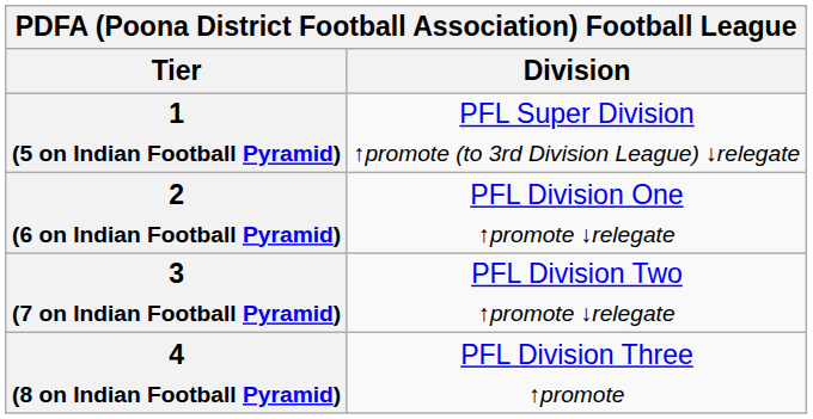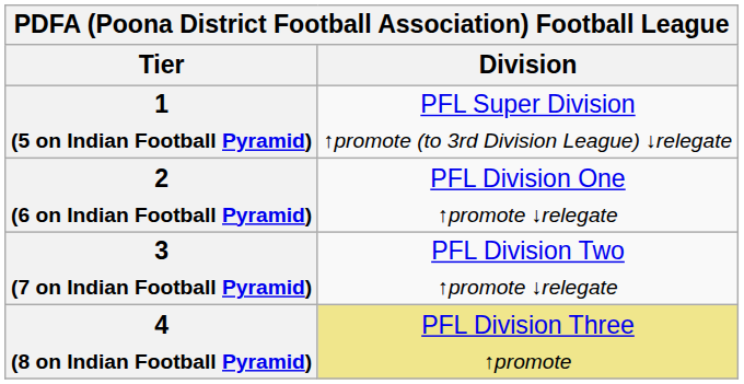4 (8 on Indian Football Pyramid) | Division: no background -> khaki background
